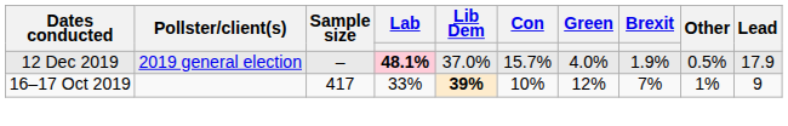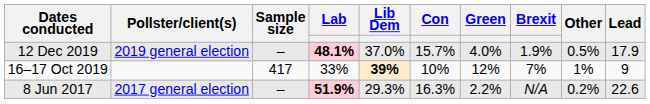+ row: 8 Jun 2017 | 2017 general election | – | 51.9% | 29.3% | 16.3% | 2.2% | N/A | 0.2% | 22.6
